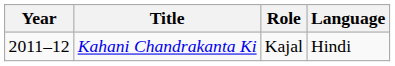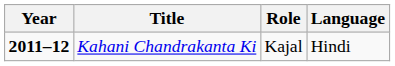Kahani Chandrakanta Ki | Year: normal -> bold
